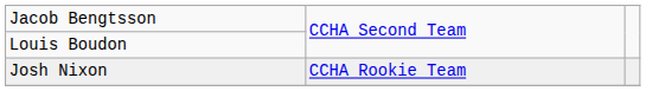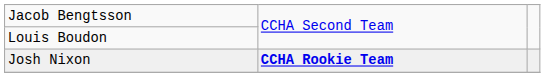Josh Nixon | column 2: normal -> bold
